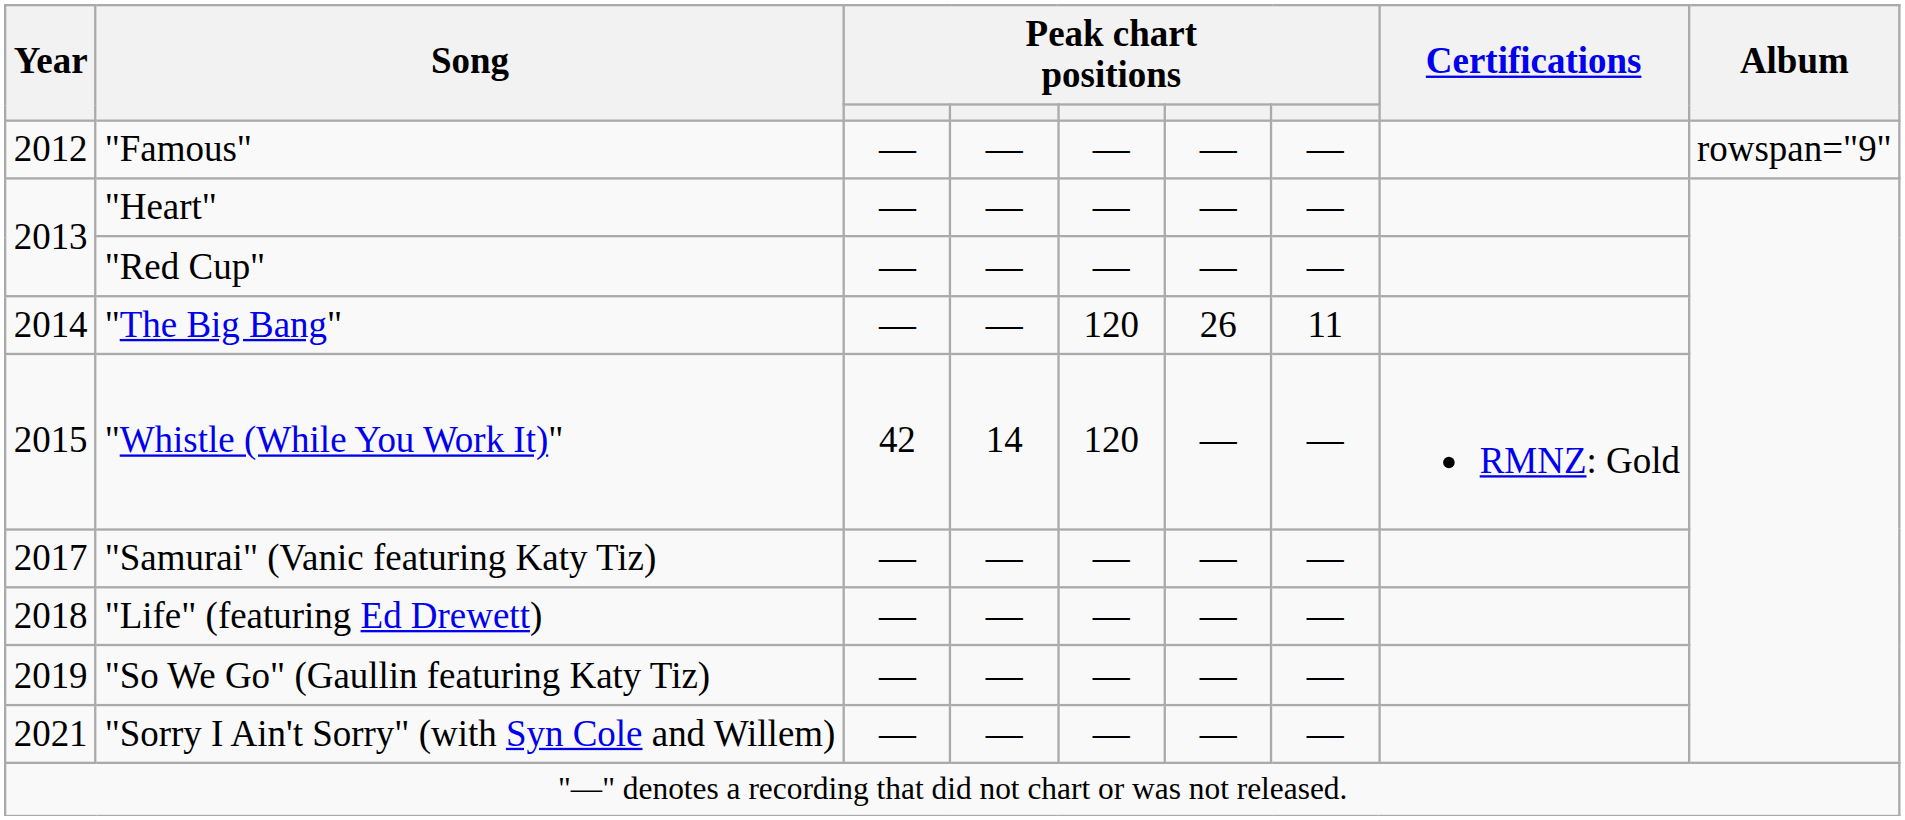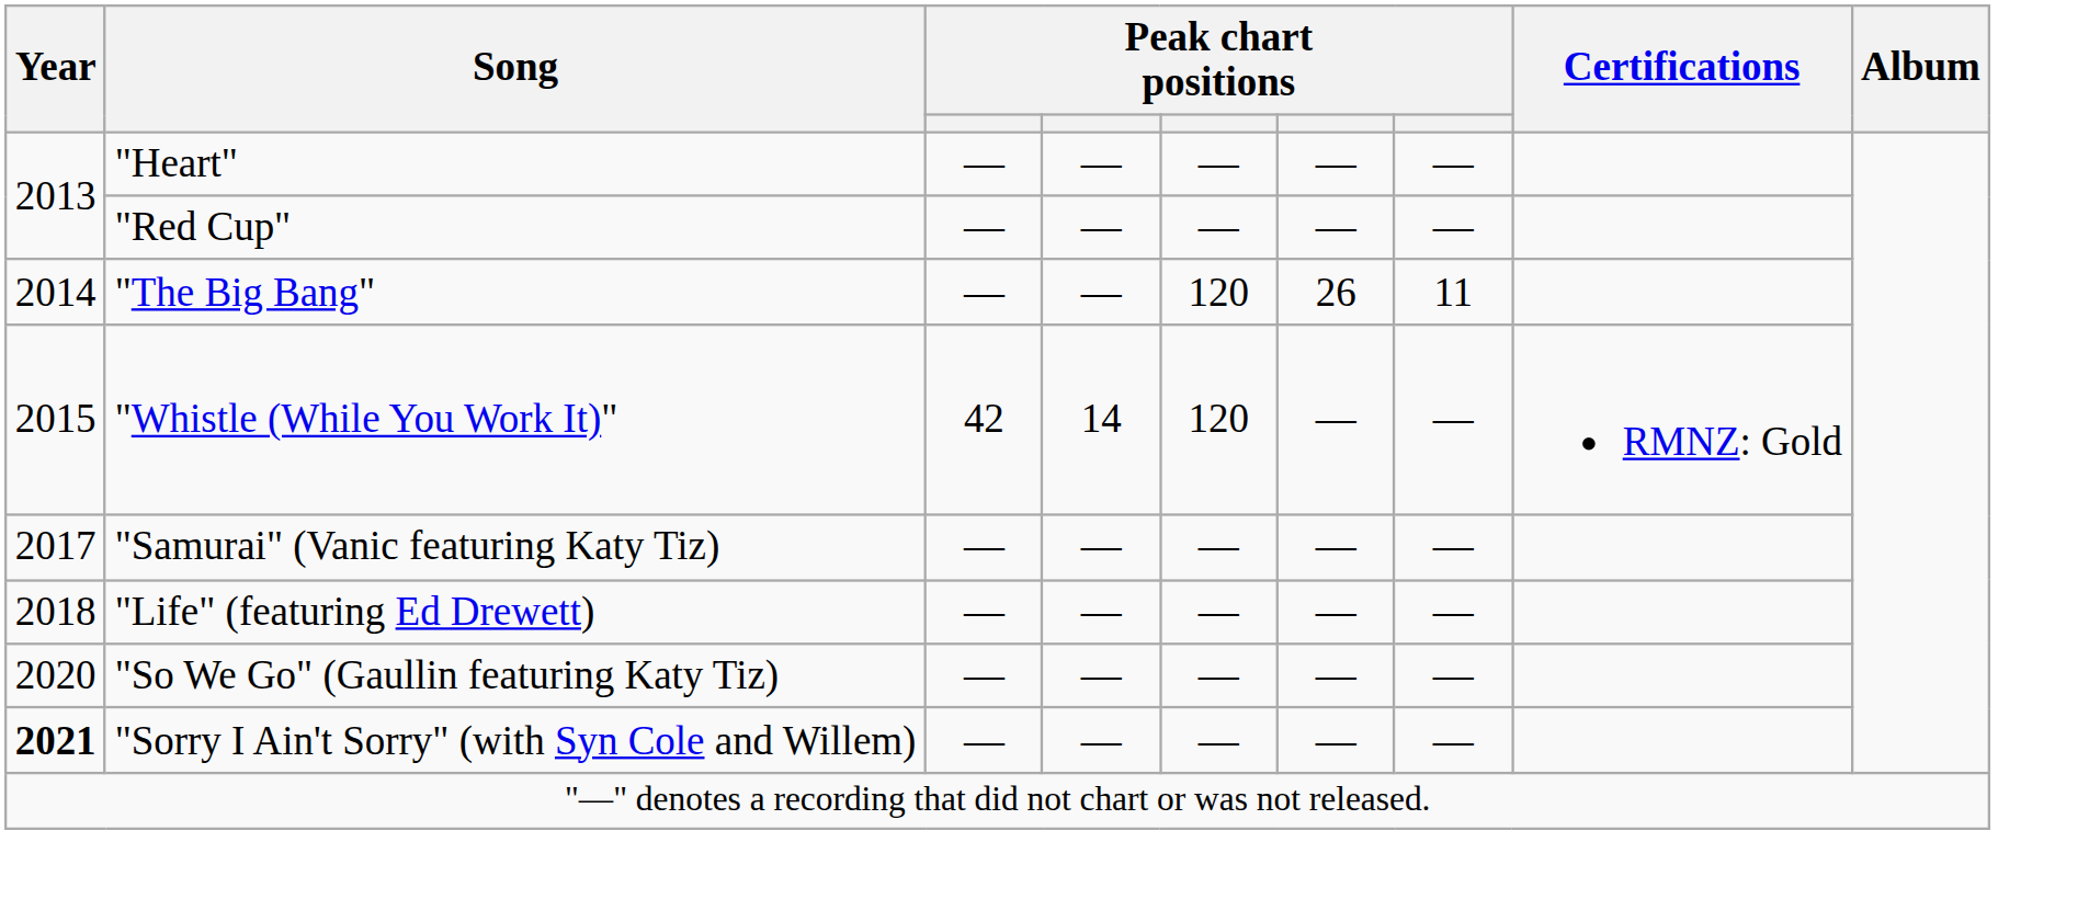- row: 2012 | "Famous" | — | — | — | — | — | rowspan="9"
"So We Go" (Gaullin featuring Katy Tiz) | Year: 2019 -> 2020
"Sorry I Ain't Sorry" (with Syn Cole and Willem) | Year: normal -> bold
